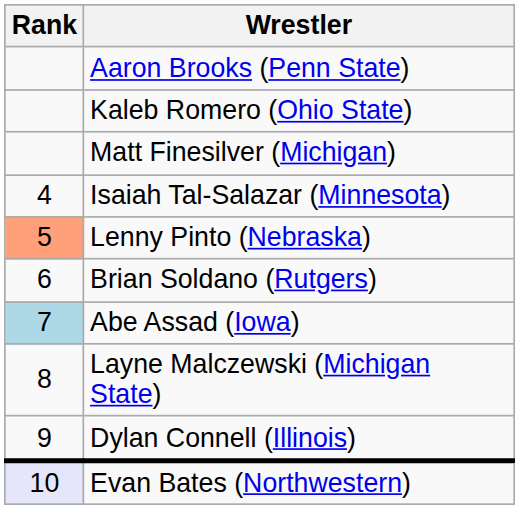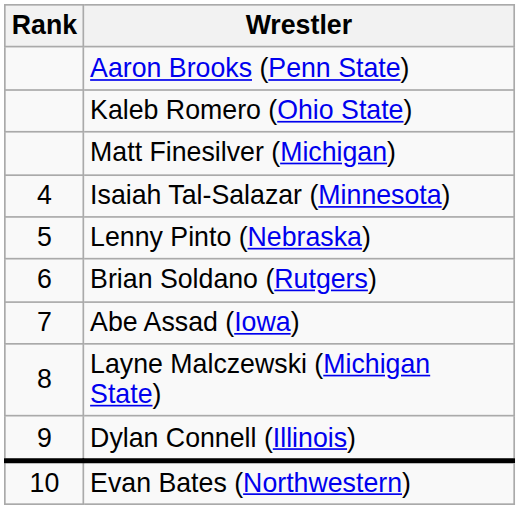Lenny Pinto (Nebraska) | Rank: lightsalmon background -> no background
Abe Assad (Iowa) | Rank: lightblue background -> no background
Evan Bates (Northwestern) | Rank: lavender background -> no background
